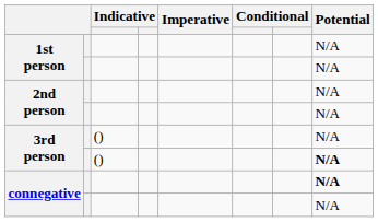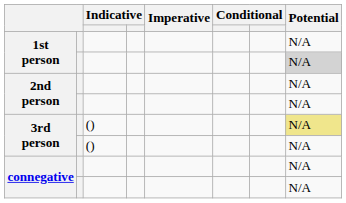row 4 | Potential: no background -> lightgrey background
row 7 | Potential: no background -> khaki background
row 8 | Potential: bold -> normal
row 9 | Potential: bold -> normal
